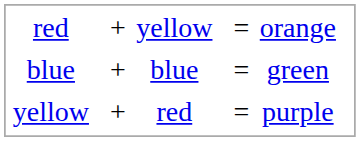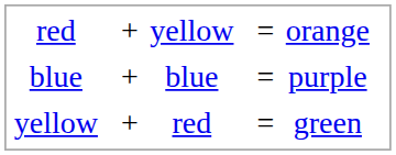row 2 | column 5: green -> purple
row 3 | column 5: purple -> green
